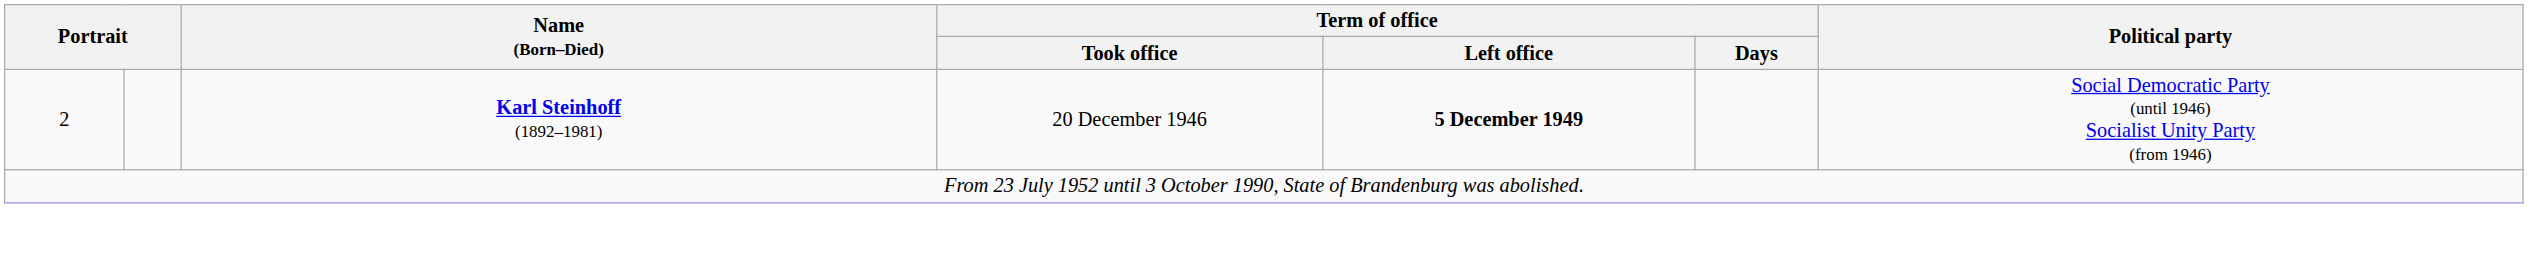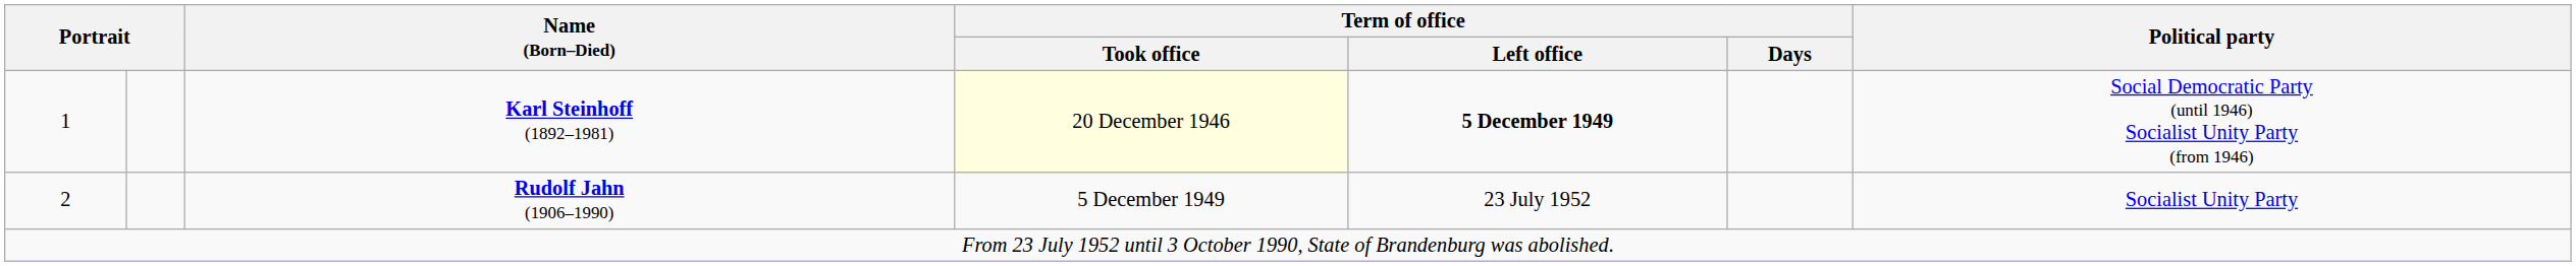Karl Steinhoff (1892–1981) | column 1: 2 -> 1
Karl Steinhoff (1892–1981) | Term of office / Took office: no background -> lightyellow background
+ row: 2 | Rudolf Jahn (1906–1990) | 5 December 1949 | 23 July 1952 | Socialist Unity Party
